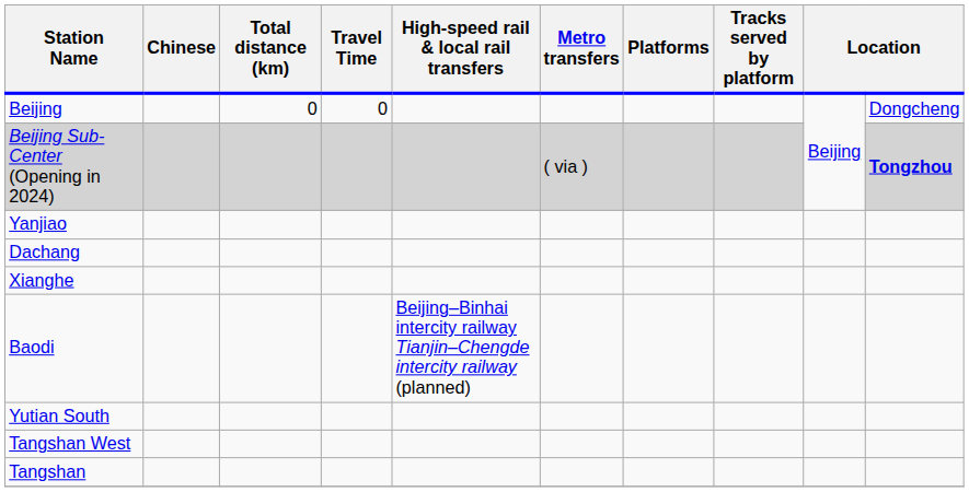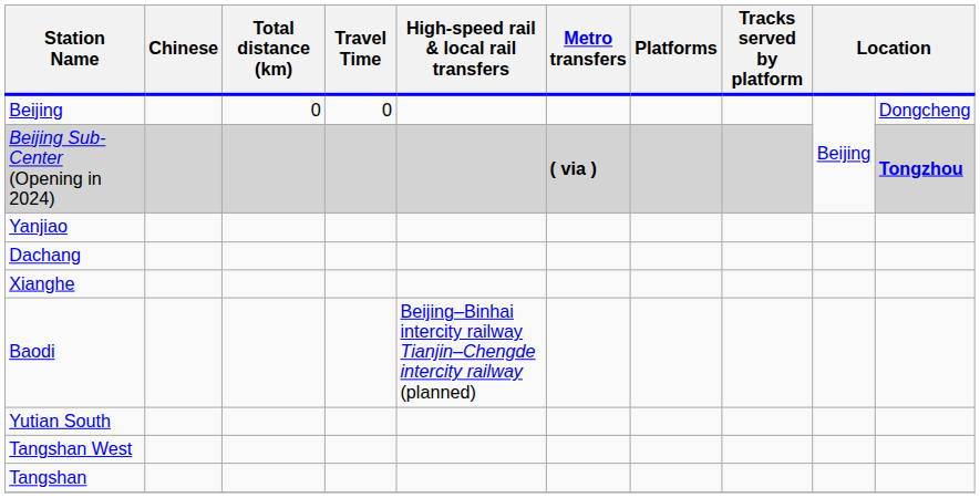Beijing Sub-Center (Opening in 2024) | Metro transfers: normal -> bold
